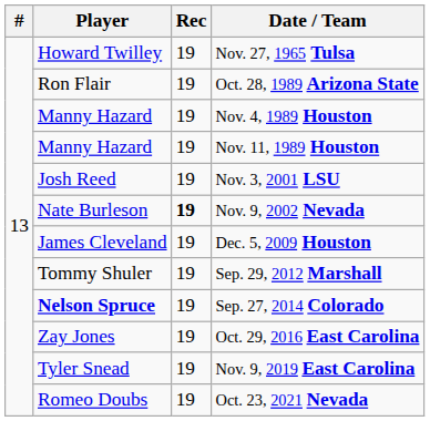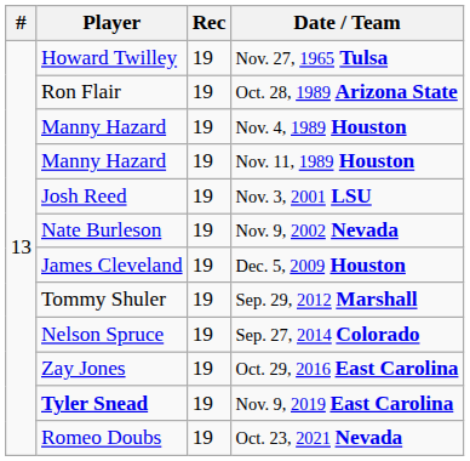Nov. 9, 2002 Nevada | Rec: bold -> normal
Sep. 27, 2014 Colorado | Player: bold -> normal
Nov. 9, 2019 East Carolina | Player: normal -> bold
